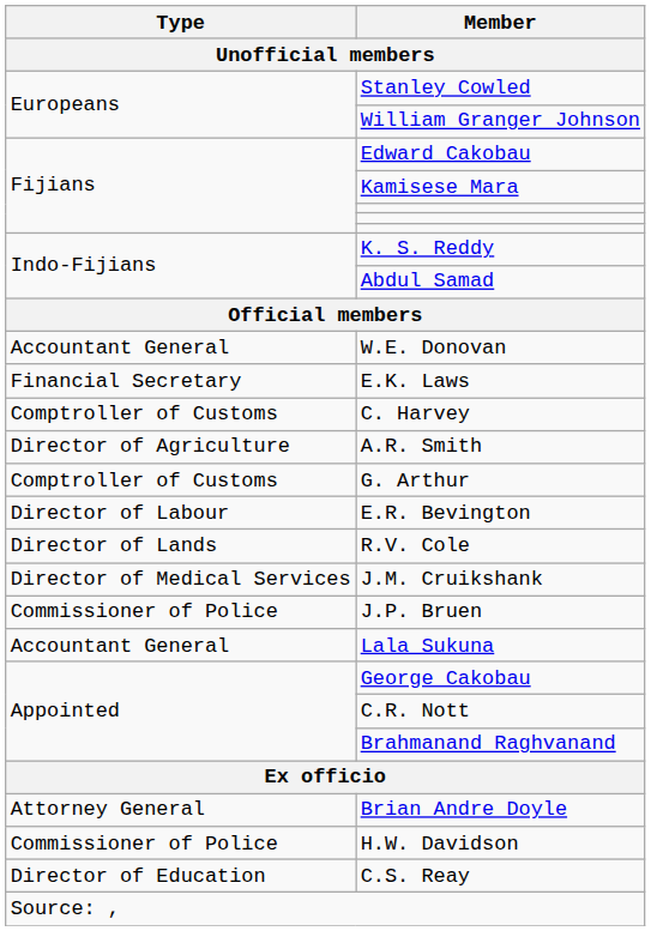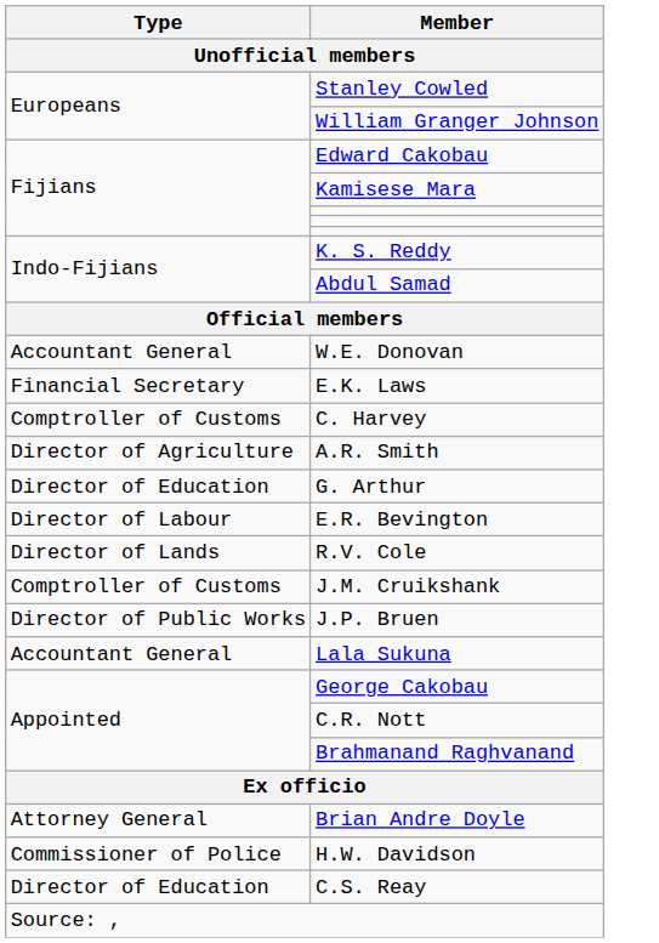row 17 | Type: Comptroller of Customs -> Director of Education
row 20 | Type: Director of Medical Services -> Comptroller of Customs
row 21 | Type: Commissioner of Police -> Director of Public Works
